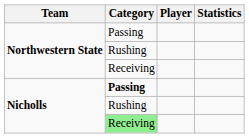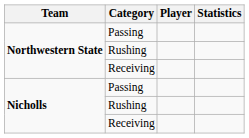Nicholls / Passing | Category: bold -> normal
Nicholls / Receiving | Category: lightgreen background -> no background
